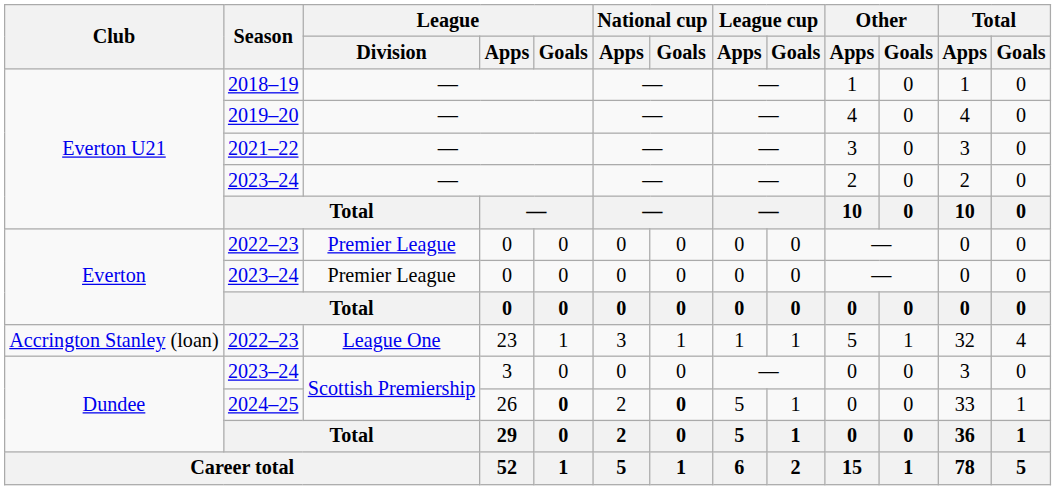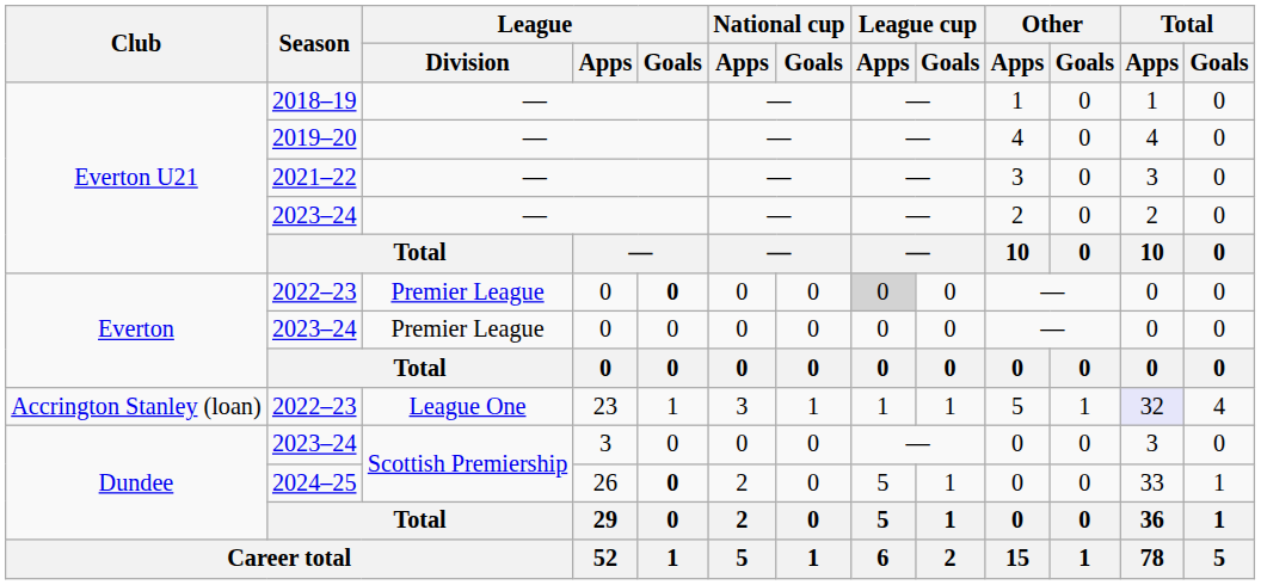2022–23 / 0 | League / Goals: normal -> bold
2022–23 / 0 | League cup / Apps: no background -> lightgrey background
2022–23 / 23 | Total / Apps: no background -> lavender background
2024–25 | National cup / Goals: bold -> normal
